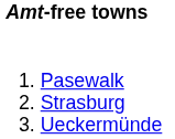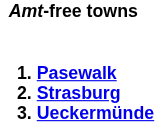row 2 | column 1: normal -> bold
